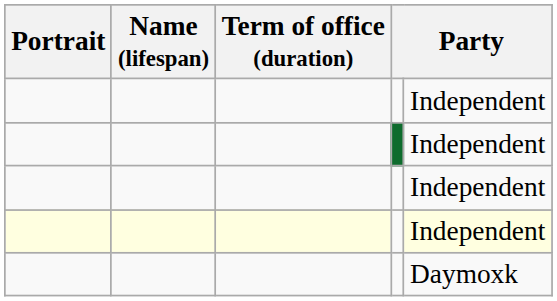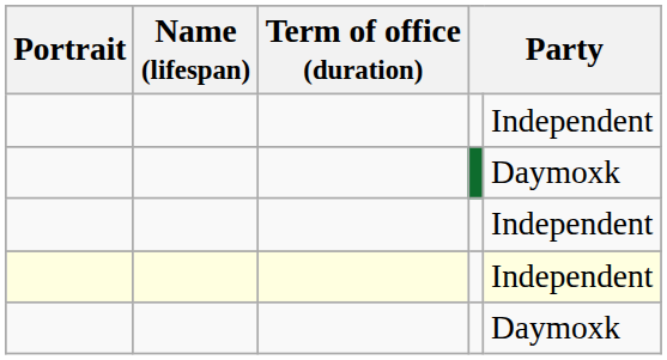row 3 | column 5: Independent -> Daymoxk
